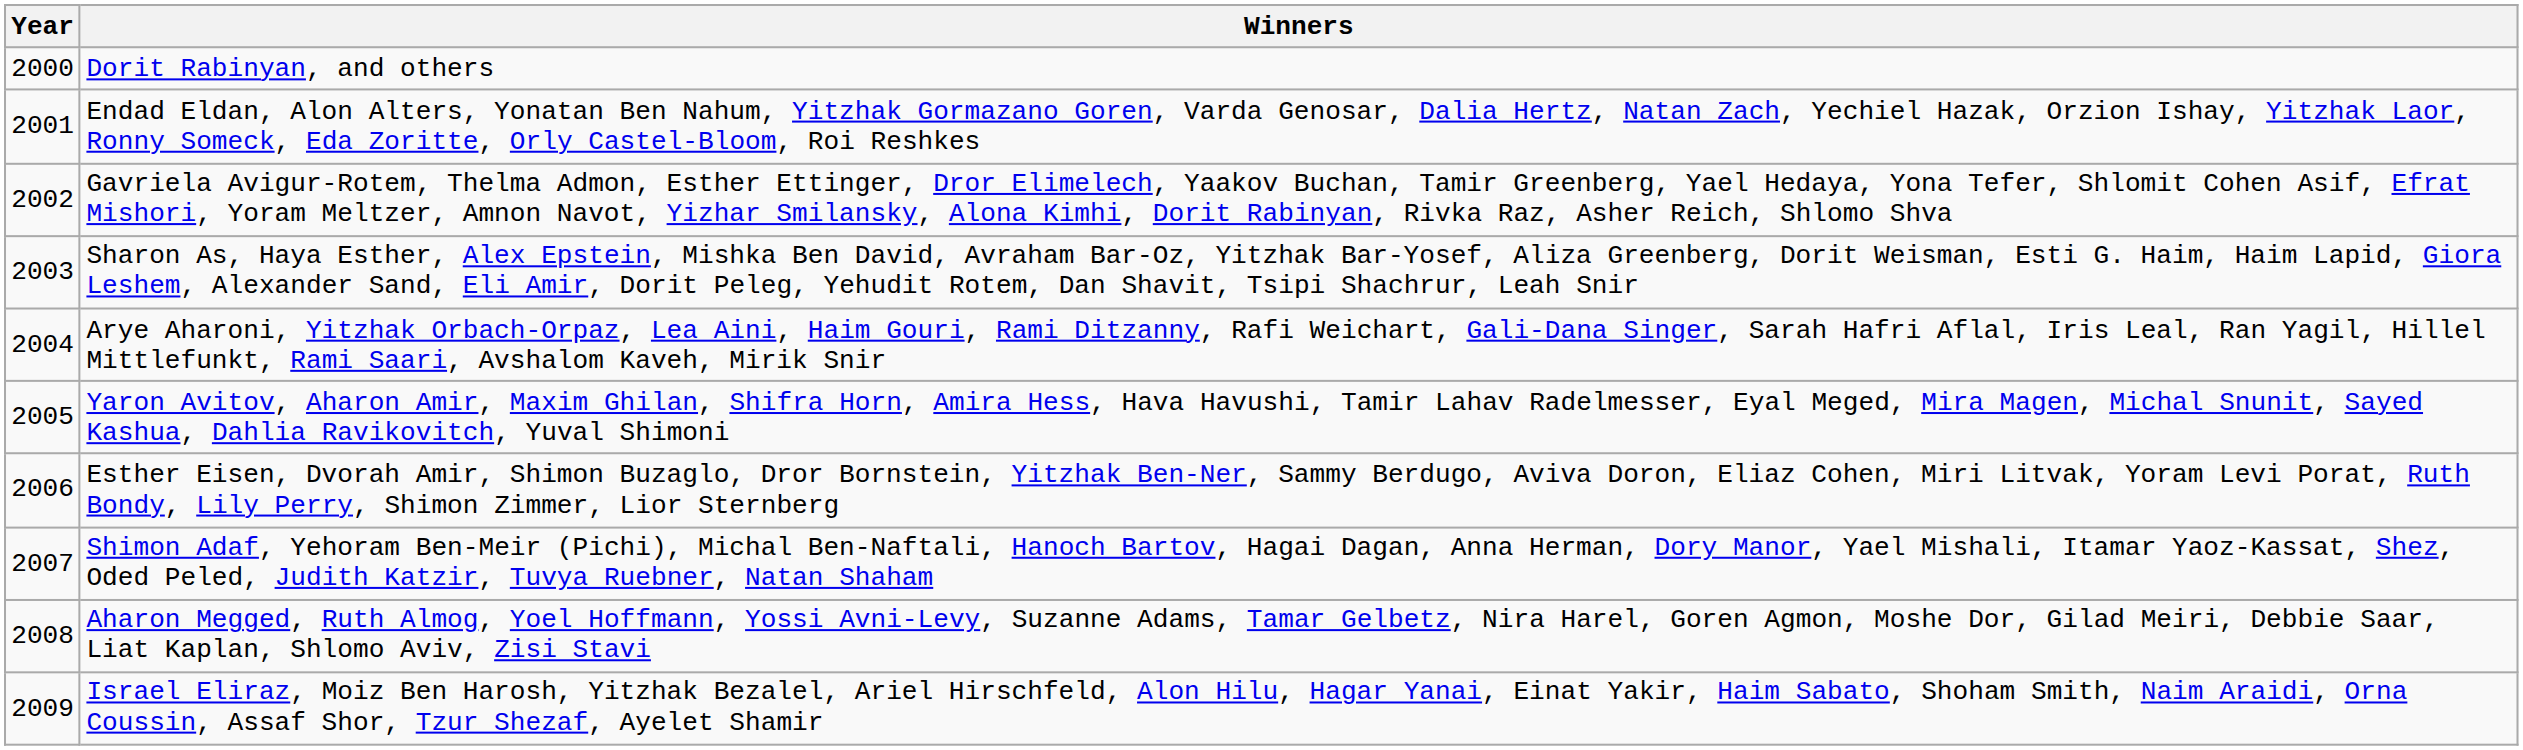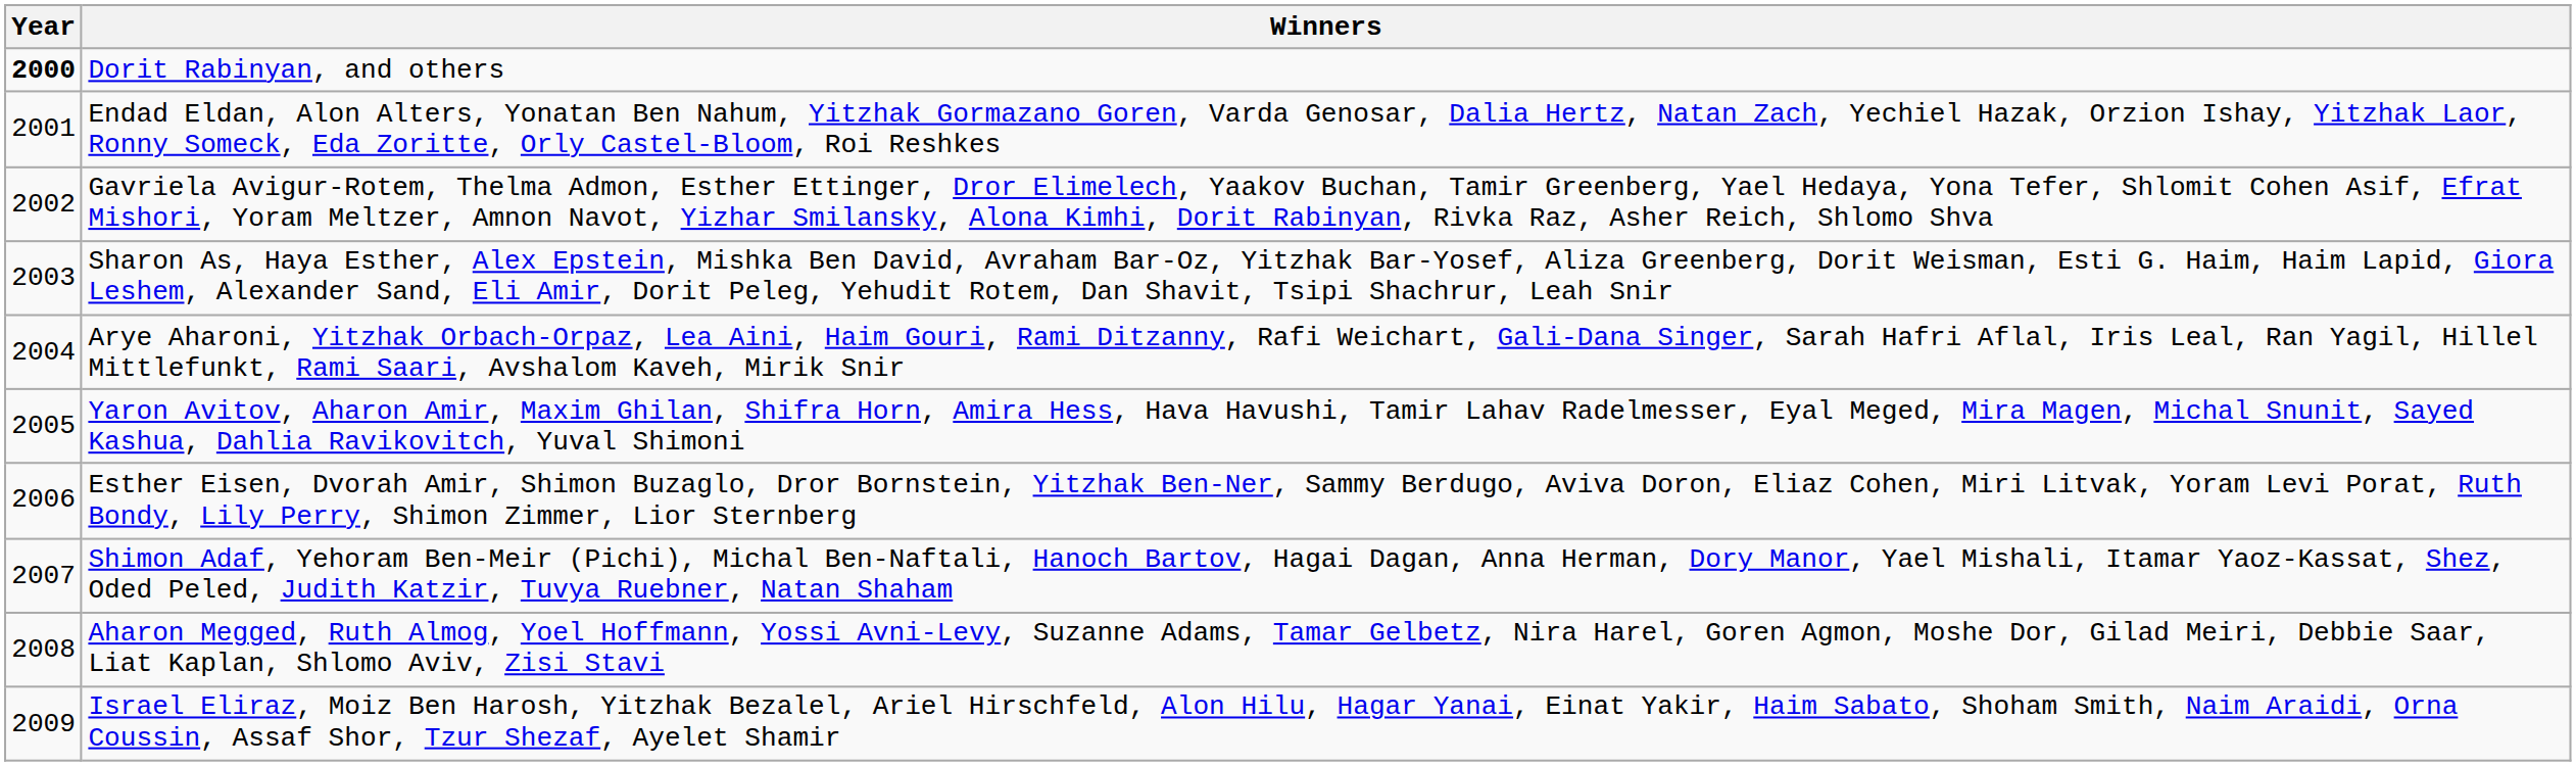Dorit Rabinyan, and others | Year: normal -> bold
